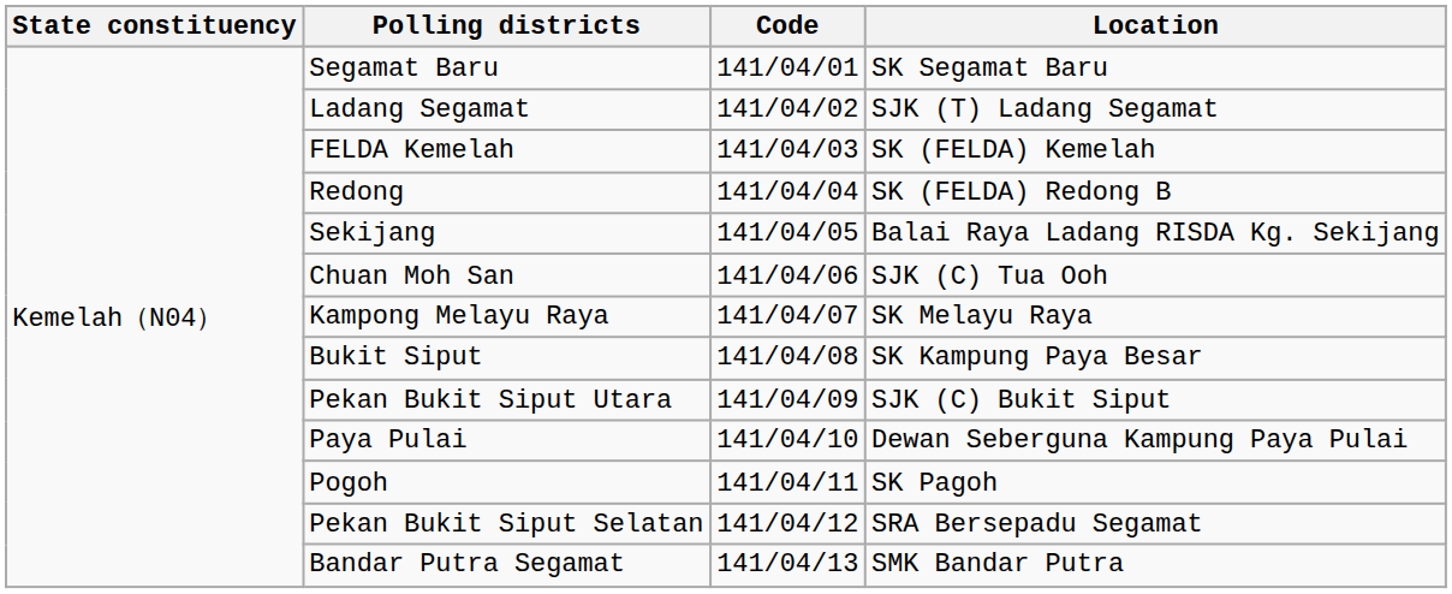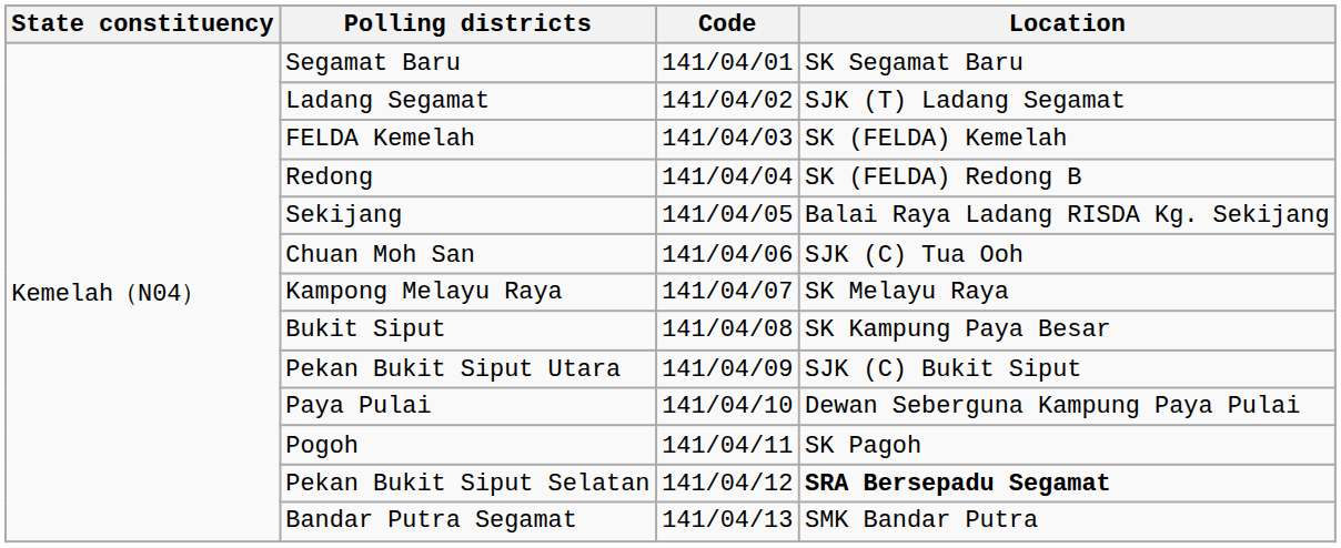Pekan Bukit Siput Selatan | Location: normal -> bold
